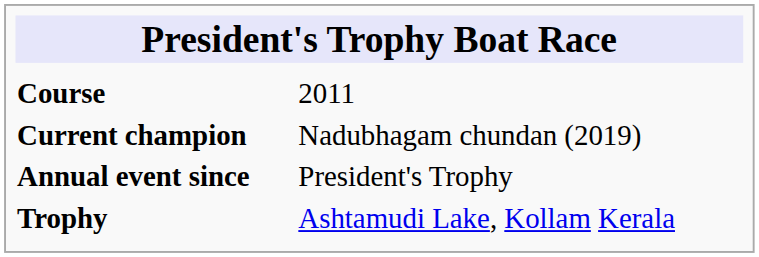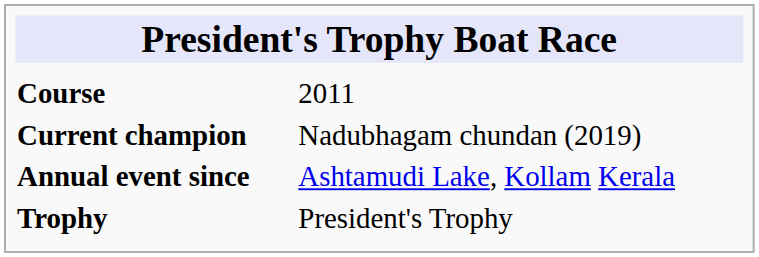row 4 | column 2: President's Trophy -> Ashtamudi Lake, Kollam Kerala
row 5 | column 2: Ashtamudi Lake, Kollam Kerala -> President's Trophy
